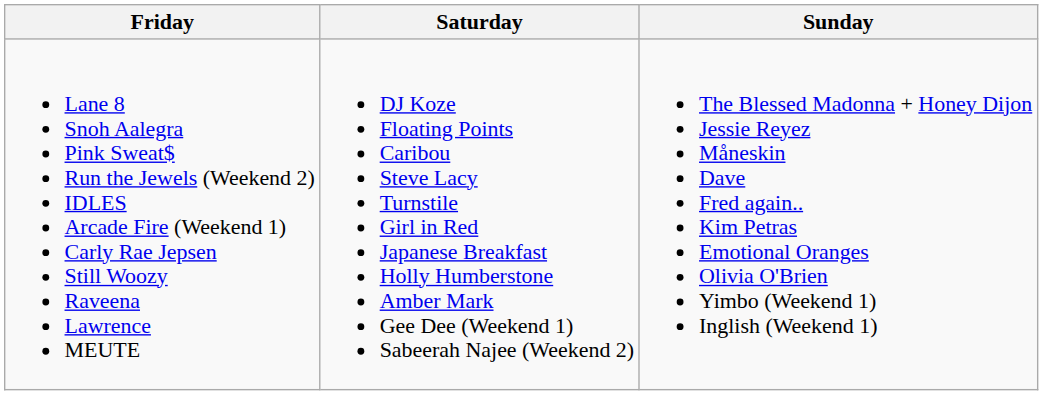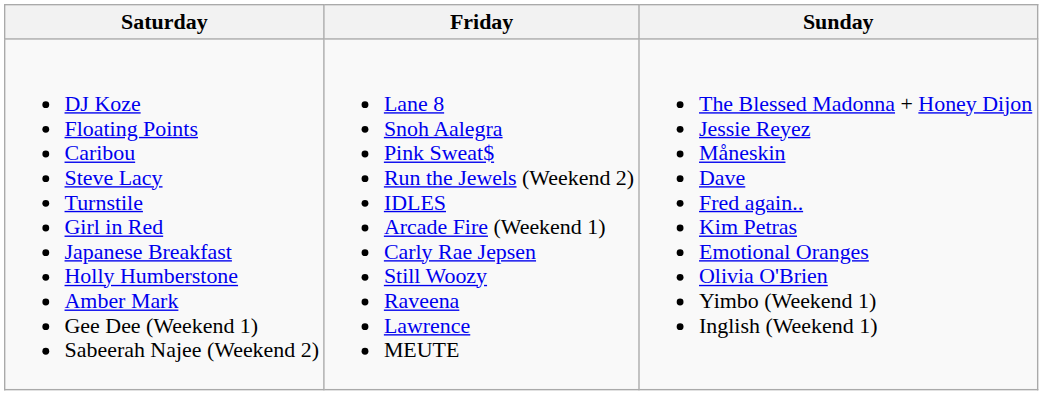columns swapped: Friday <-> Saturday
